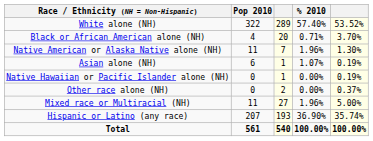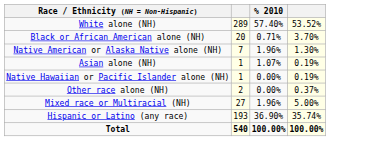- column: Pop 2010 | 322 | 4 | 11 | 6 | 0 | 0 | 11 | 207 | 561
